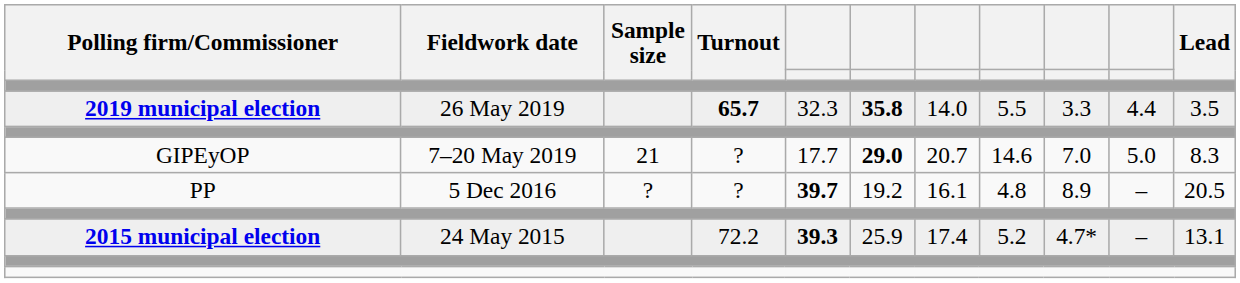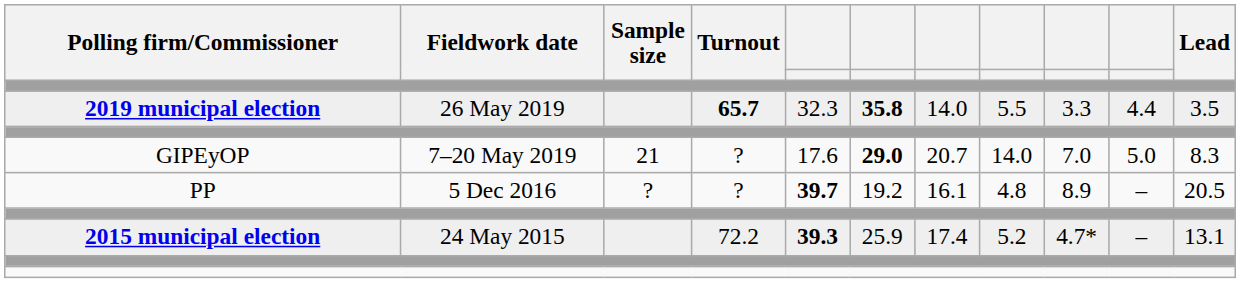GIPEyOP | column 5: 17.7 -> 17.6
GIPEyOP | column 8: 14.6 -> 14.0
